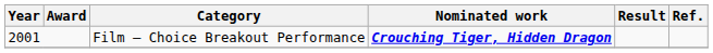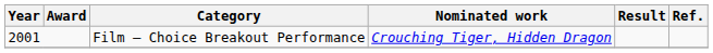Film — Choice Breakout Performance | Nominated work: bold -> normal
